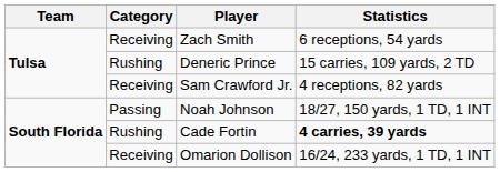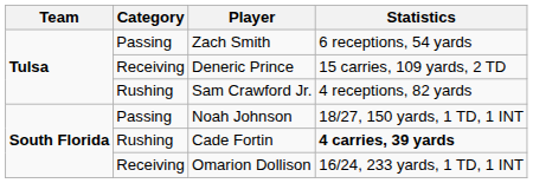Zach Smith | Category: Receiving -> Passing
Deneric Prince | Category: Rushing -> Receiving
Sam Crawford Jr. | Category: Receiving -> Rushing
